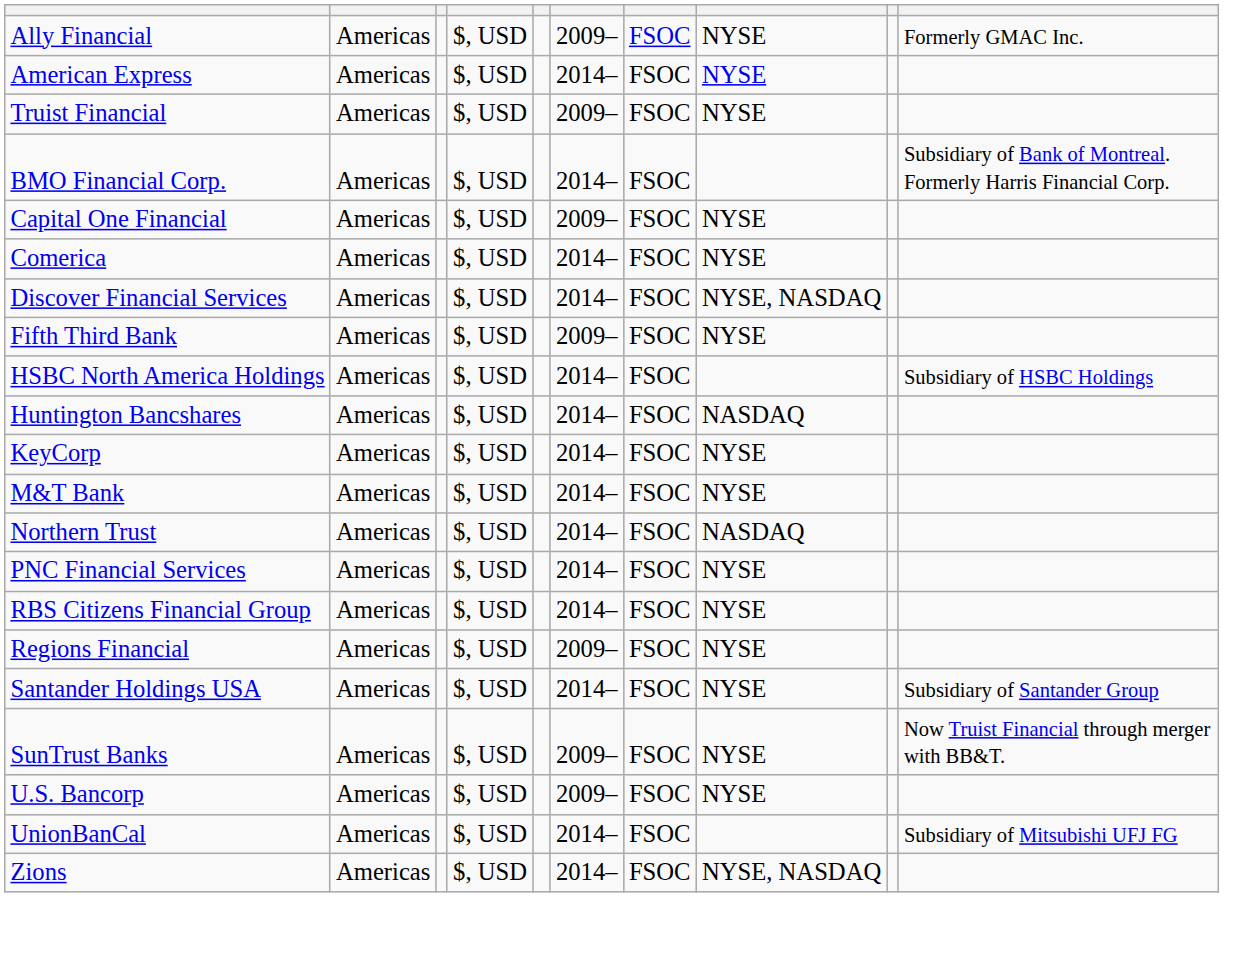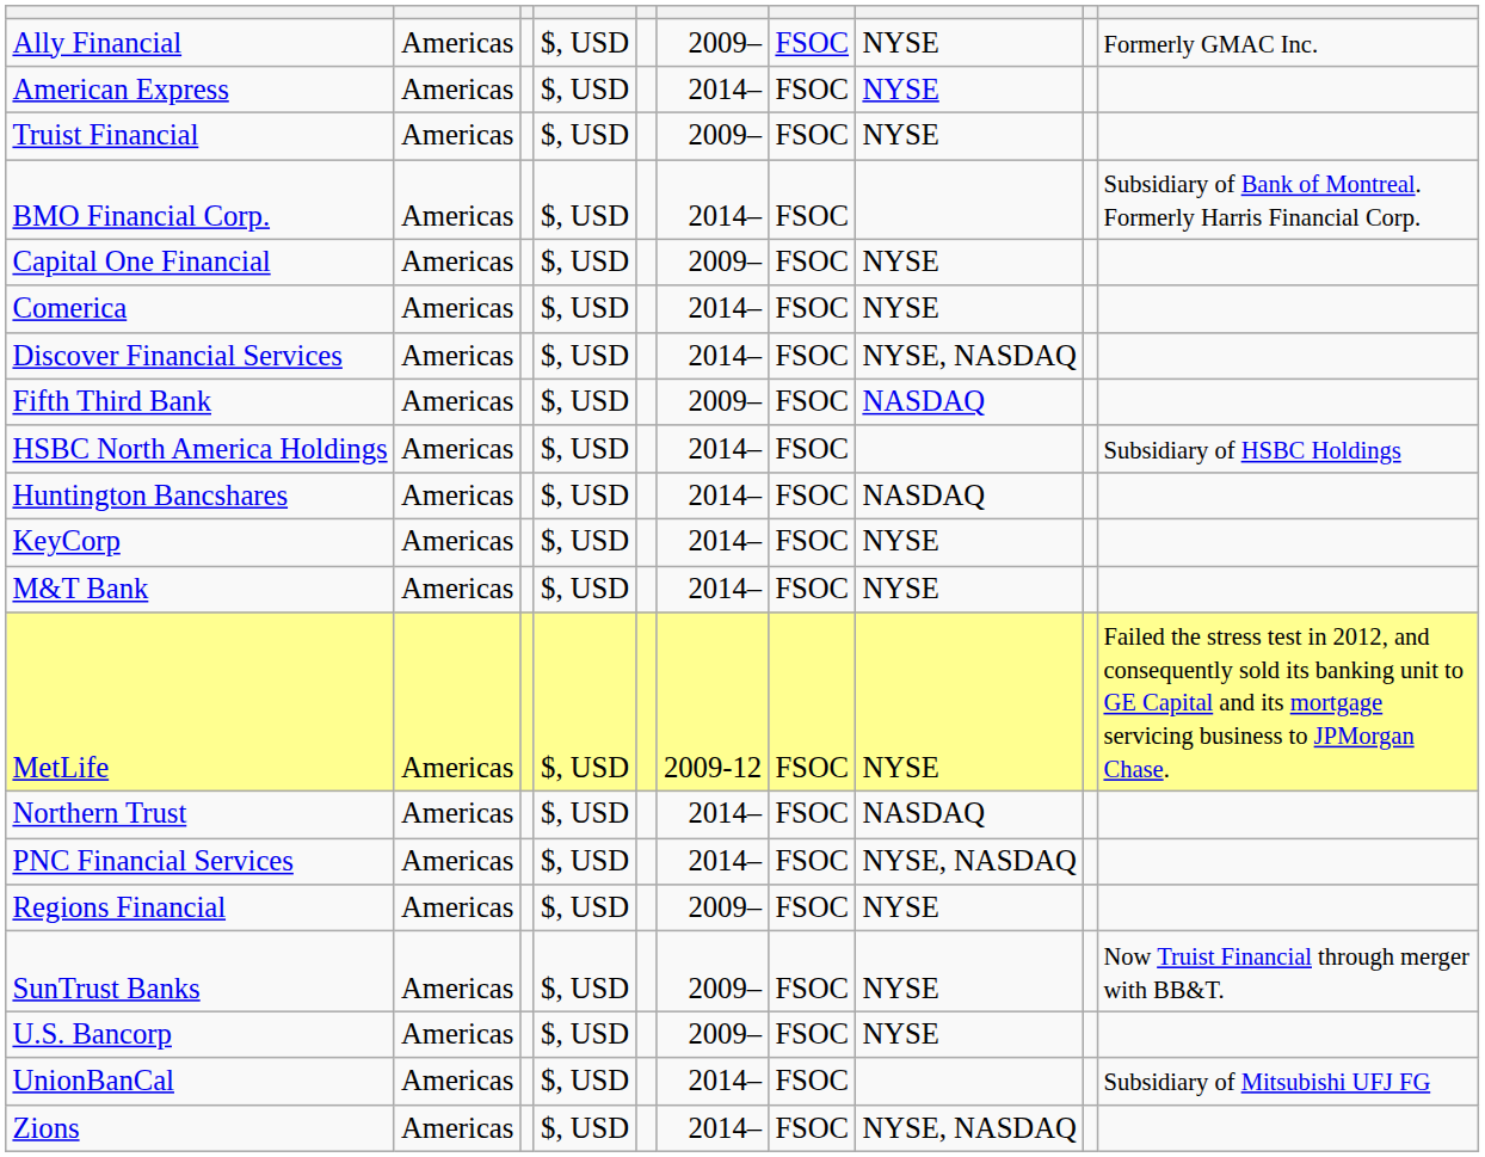Fifth Third Bank | column 8: NYSE -> NASDAQ
+ row: MetLife | Americas | $, USD | 2009‑12 | FSOC | NYSE | Failed the stress test in 2012, and consequently sold its banking unit to GE Capital and its mortgage servicing business to JPMorgan Chase.
PNC Financial Services | column 8: NYSE -> NYSE, NASDAQ
- row: RBS Citizens Financial Group | Americas | $, USD | 2014– | FSOC | NYSE
- row: Santander Holdings USA | Americas | $, USD | 2014– | FSOC | NYSE | Subsidiary of Santander Group
